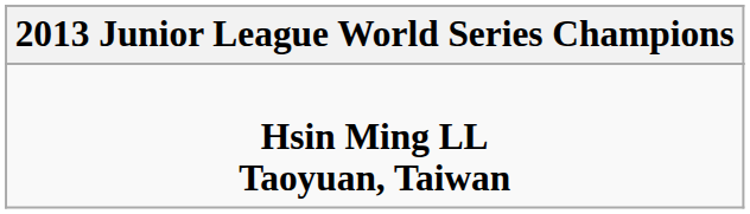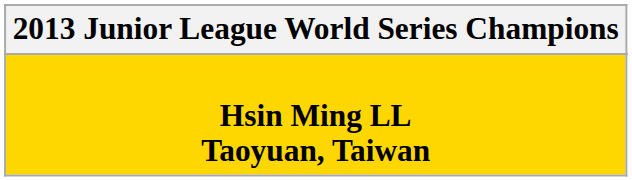row 2 | column 1: no background -> gold background
